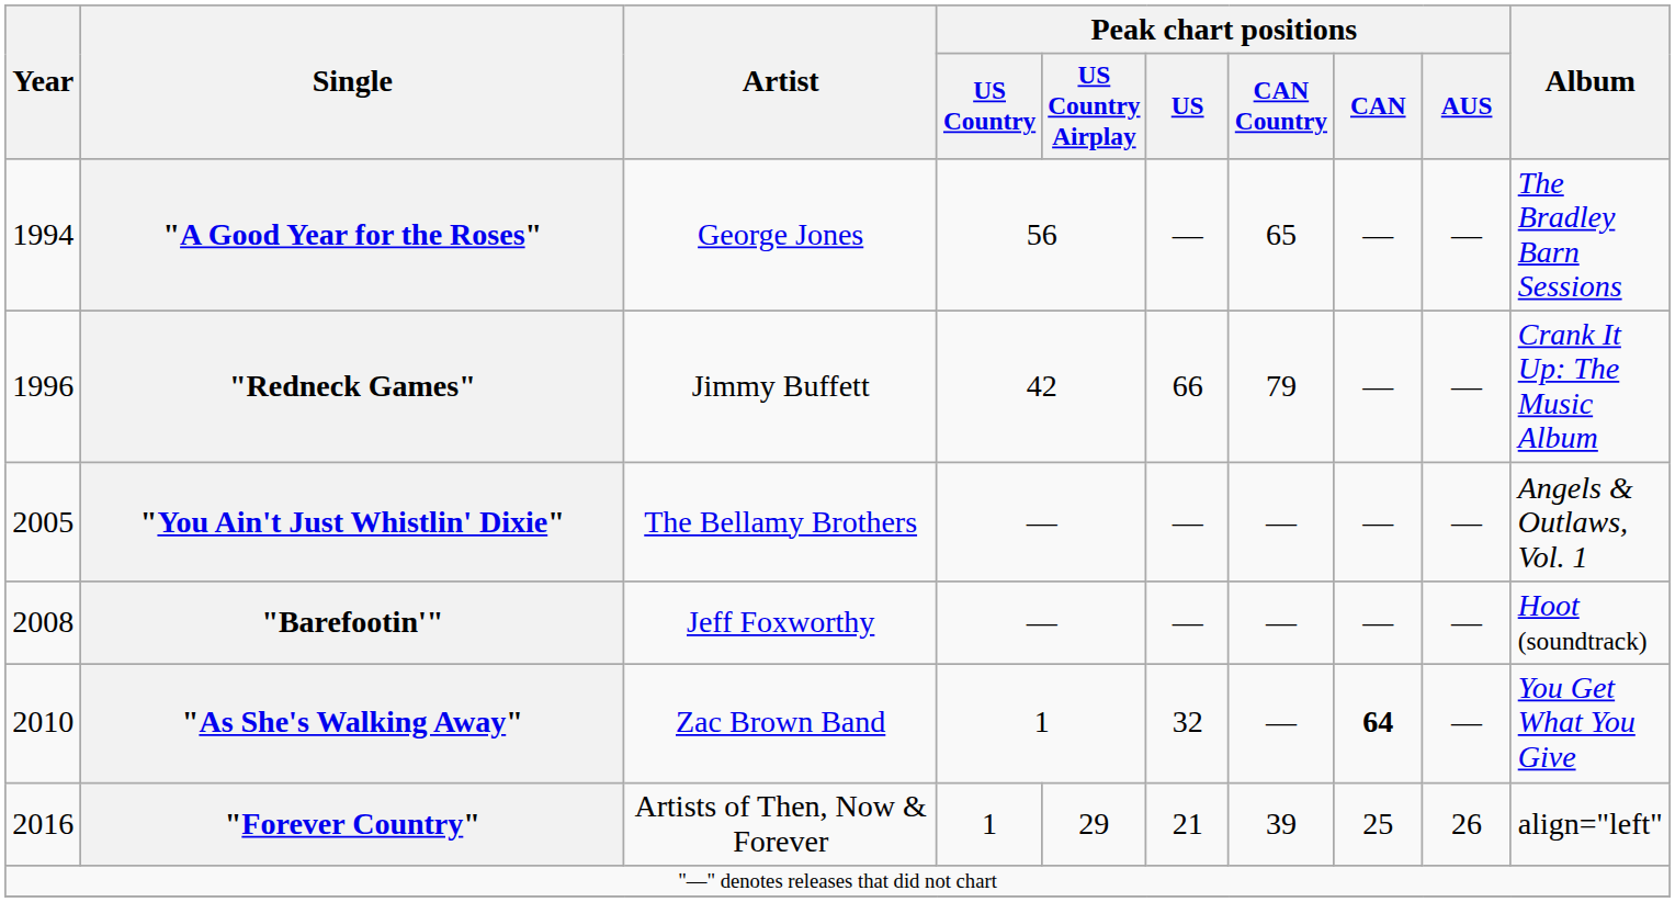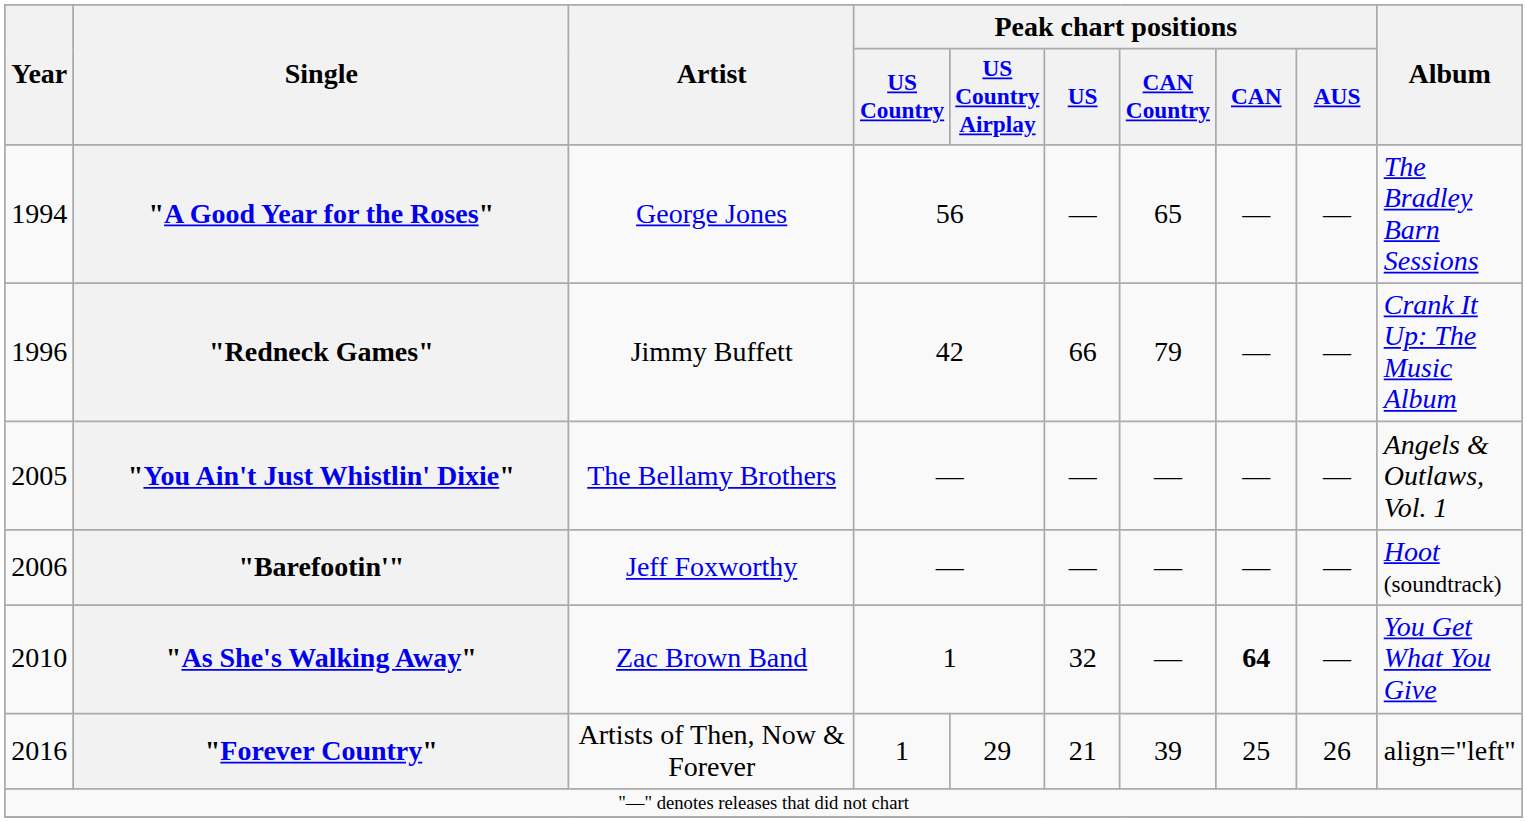"Barefootin'" | Year: 2008 -> 2006
